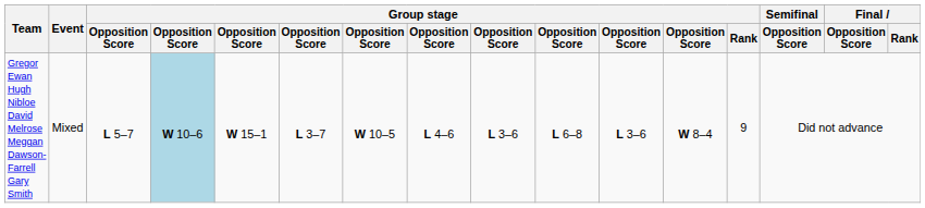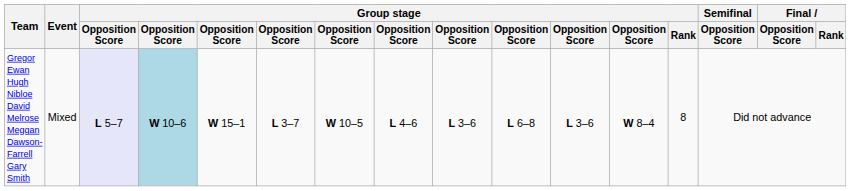row 3 | column 3: no background -> lavender background
row 3 | Group stage / Rank: 9 -> 8
